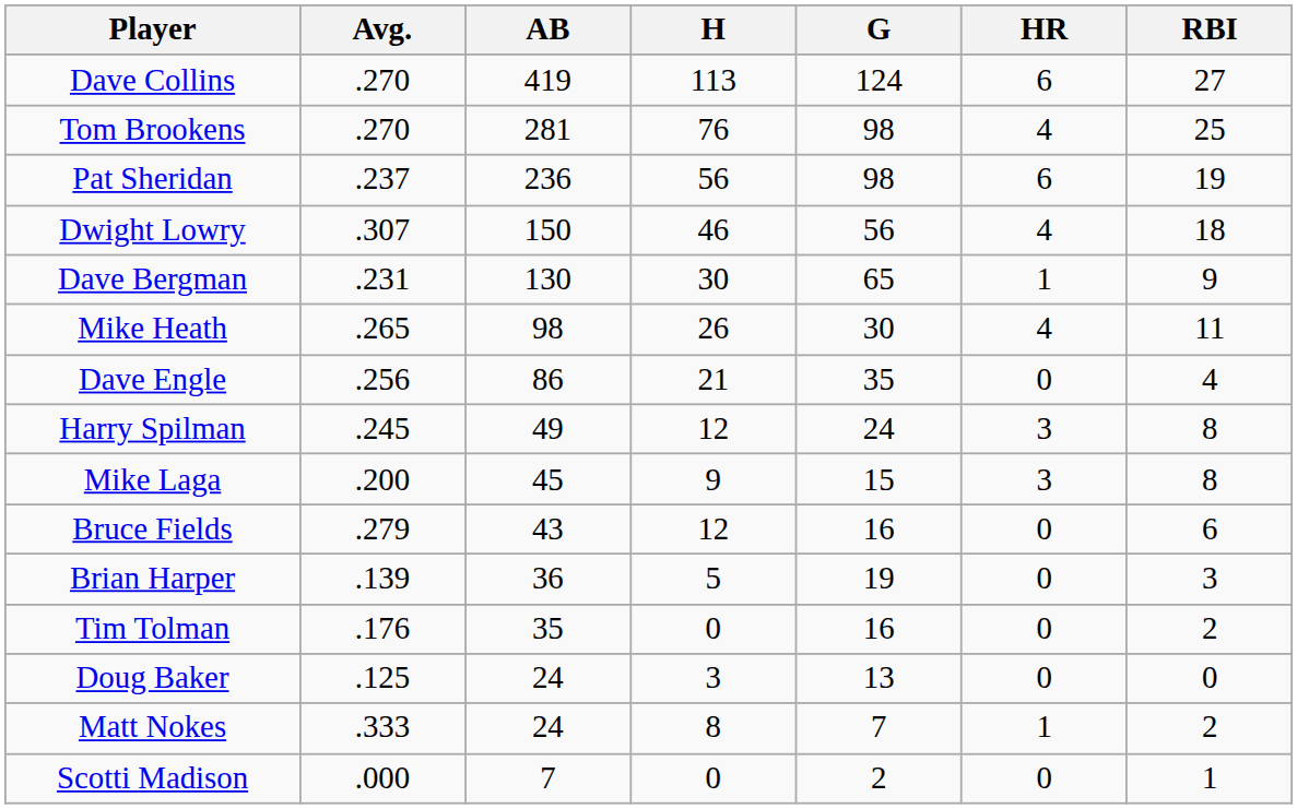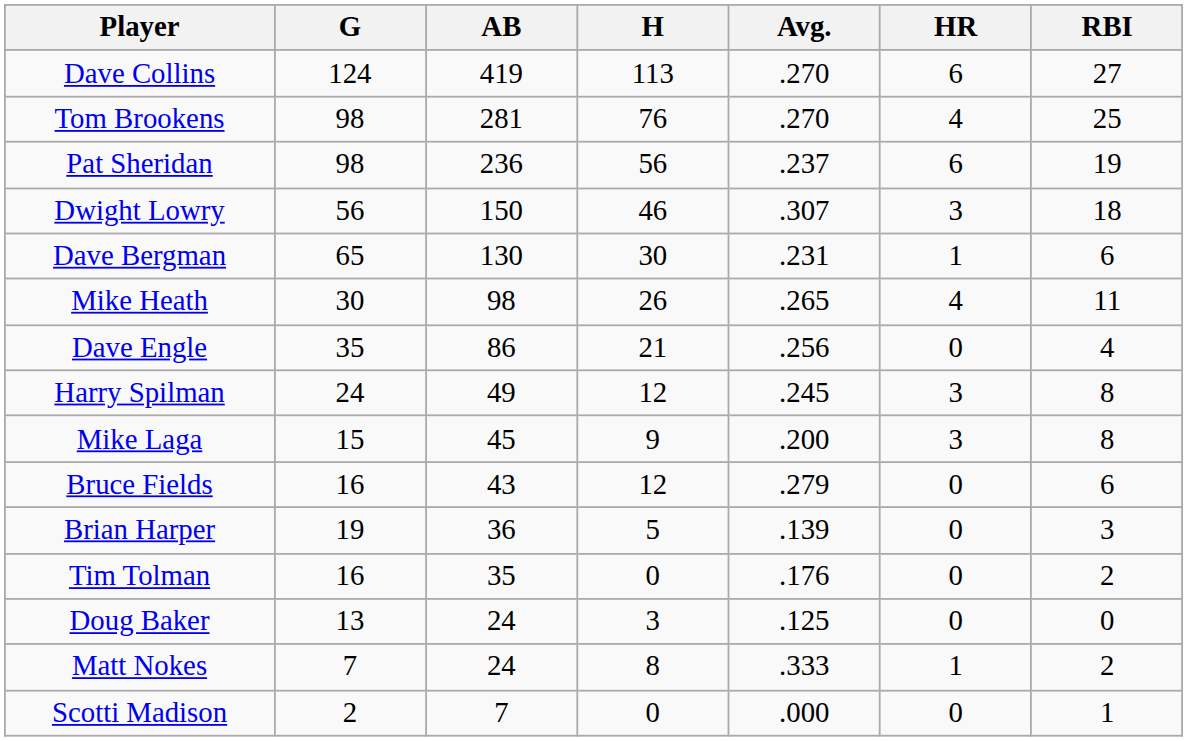columns swapped: G <-> Avg.
Dwight Lowry | HR: 4 -> 3
Dave Bergman | RBI: 9 -> 6
